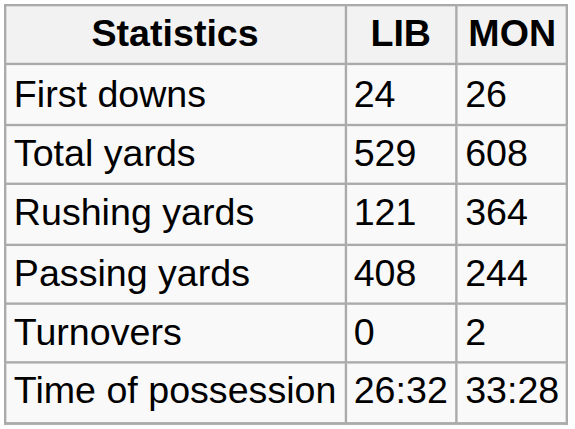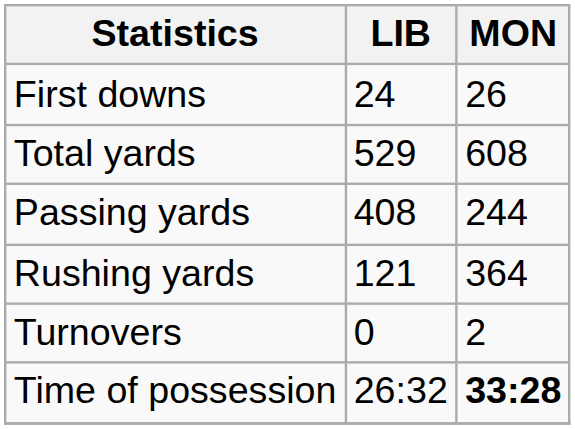rows swapped: Rushing yards <-> Passing yards
Time of possession | MON: normal -> bold
